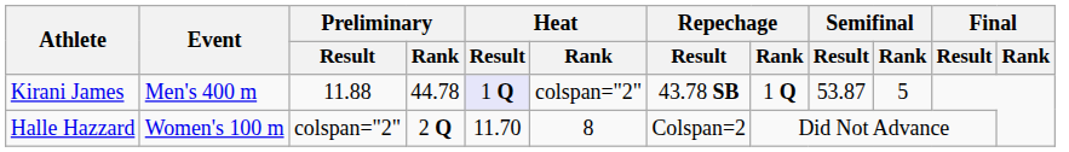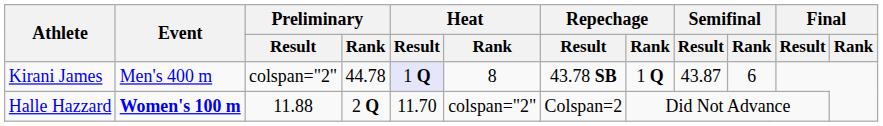Kirani James | Preliminary / Result: 11.88 -> colspan="2"
Kirani James | Heat / Rank: colspan="2" -> 8
Kirani James | Semifinal / Result: 53.87 -> 43.87
Kirani James | Semifinal / Rank: 5 -> 6
Halle Hazzard | Event: normal -> bold
Halle Hazzard | Preliminary / Result: colspan="2" -> 11.88
Halle Hazzard | Heat / Rank: 8 -> colspan="2"
